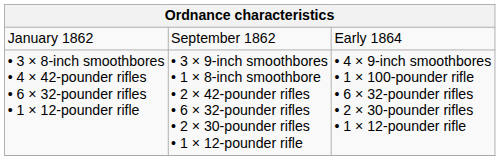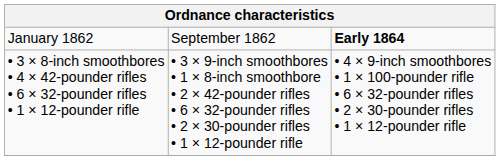January 1862 | column 3: normal -> bold
